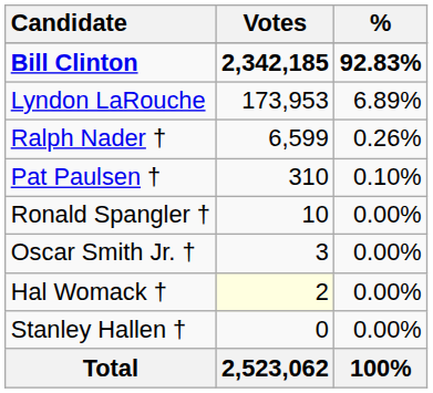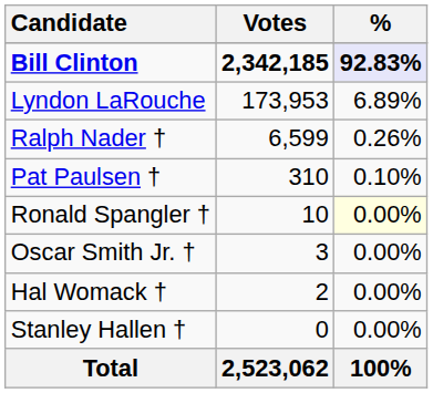Bill Clinton | %: no background -> lavender background
Ronald Spangler † | %: no background -> lightyellow background
Hal Womack † | Votes: lightyellow background -> no background
